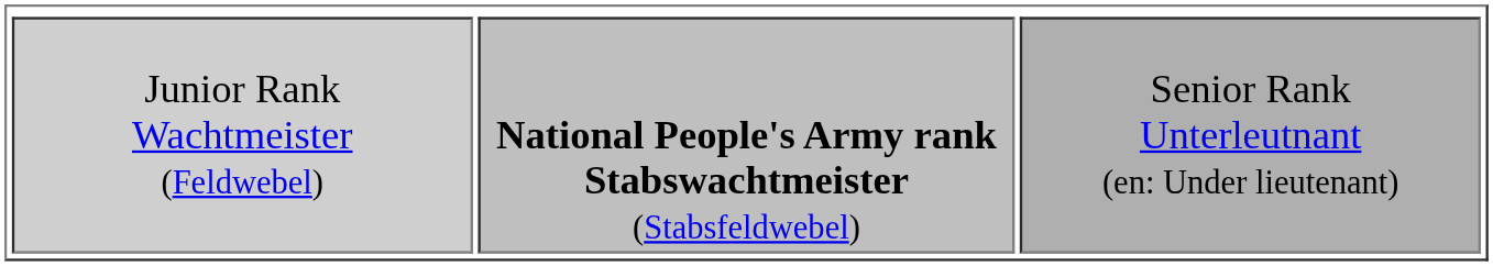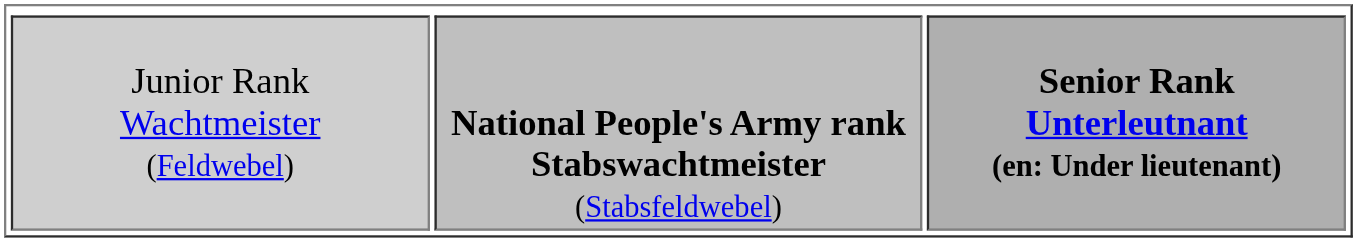Junior Rank Wachtmeister (Feldwebel) | column 3: normal -> bold
